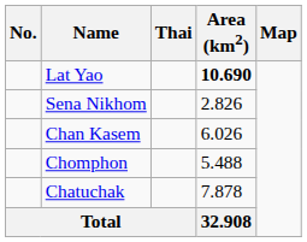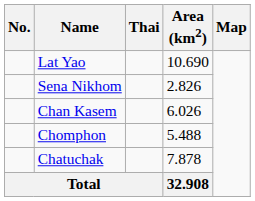Lat Yao | Area (km2): bold -> normal
